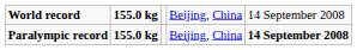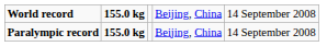Paralympic record | column 5: bold -> normal
